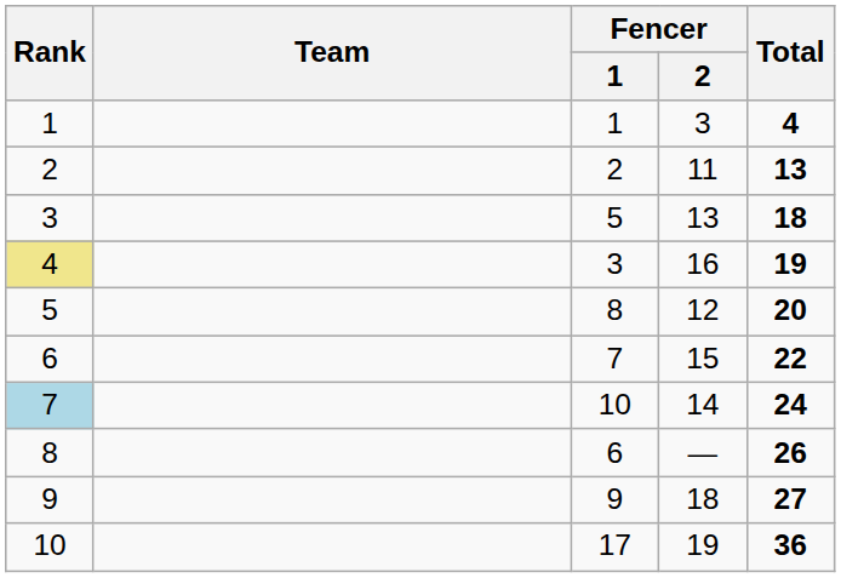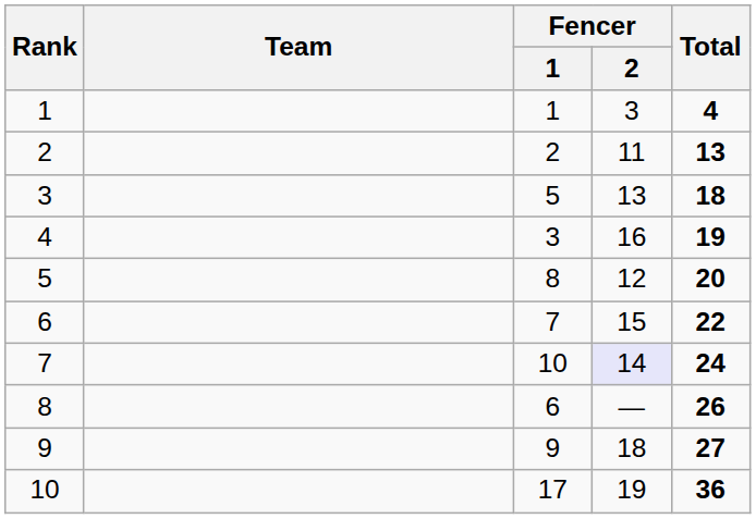row 6 | Rank: khaki background -> no background
row 9 | Rank: lightblue background -> no background
row 9 | Fencer / 2: no background -> lavender background
